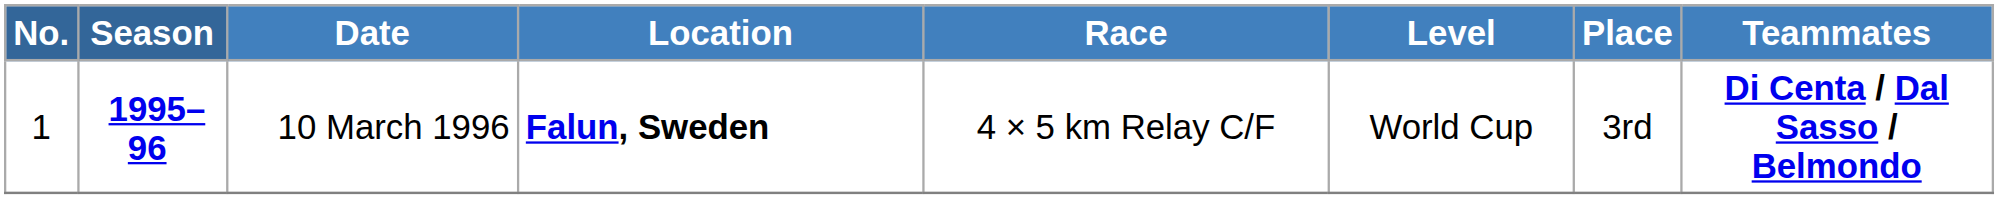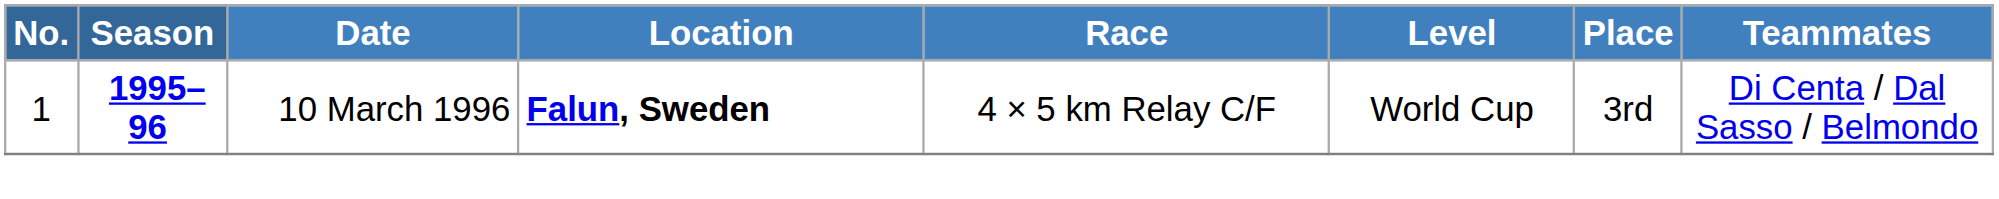10 March 1996 | Teammates: bold -> normal
